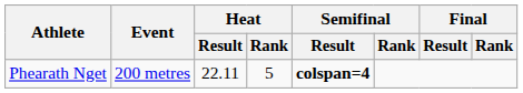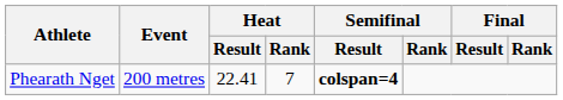Phearath Nget | Heat / Result: 22.11 -> 22.41
Phearath Nget | Heat / Rank: 5 -> 7
